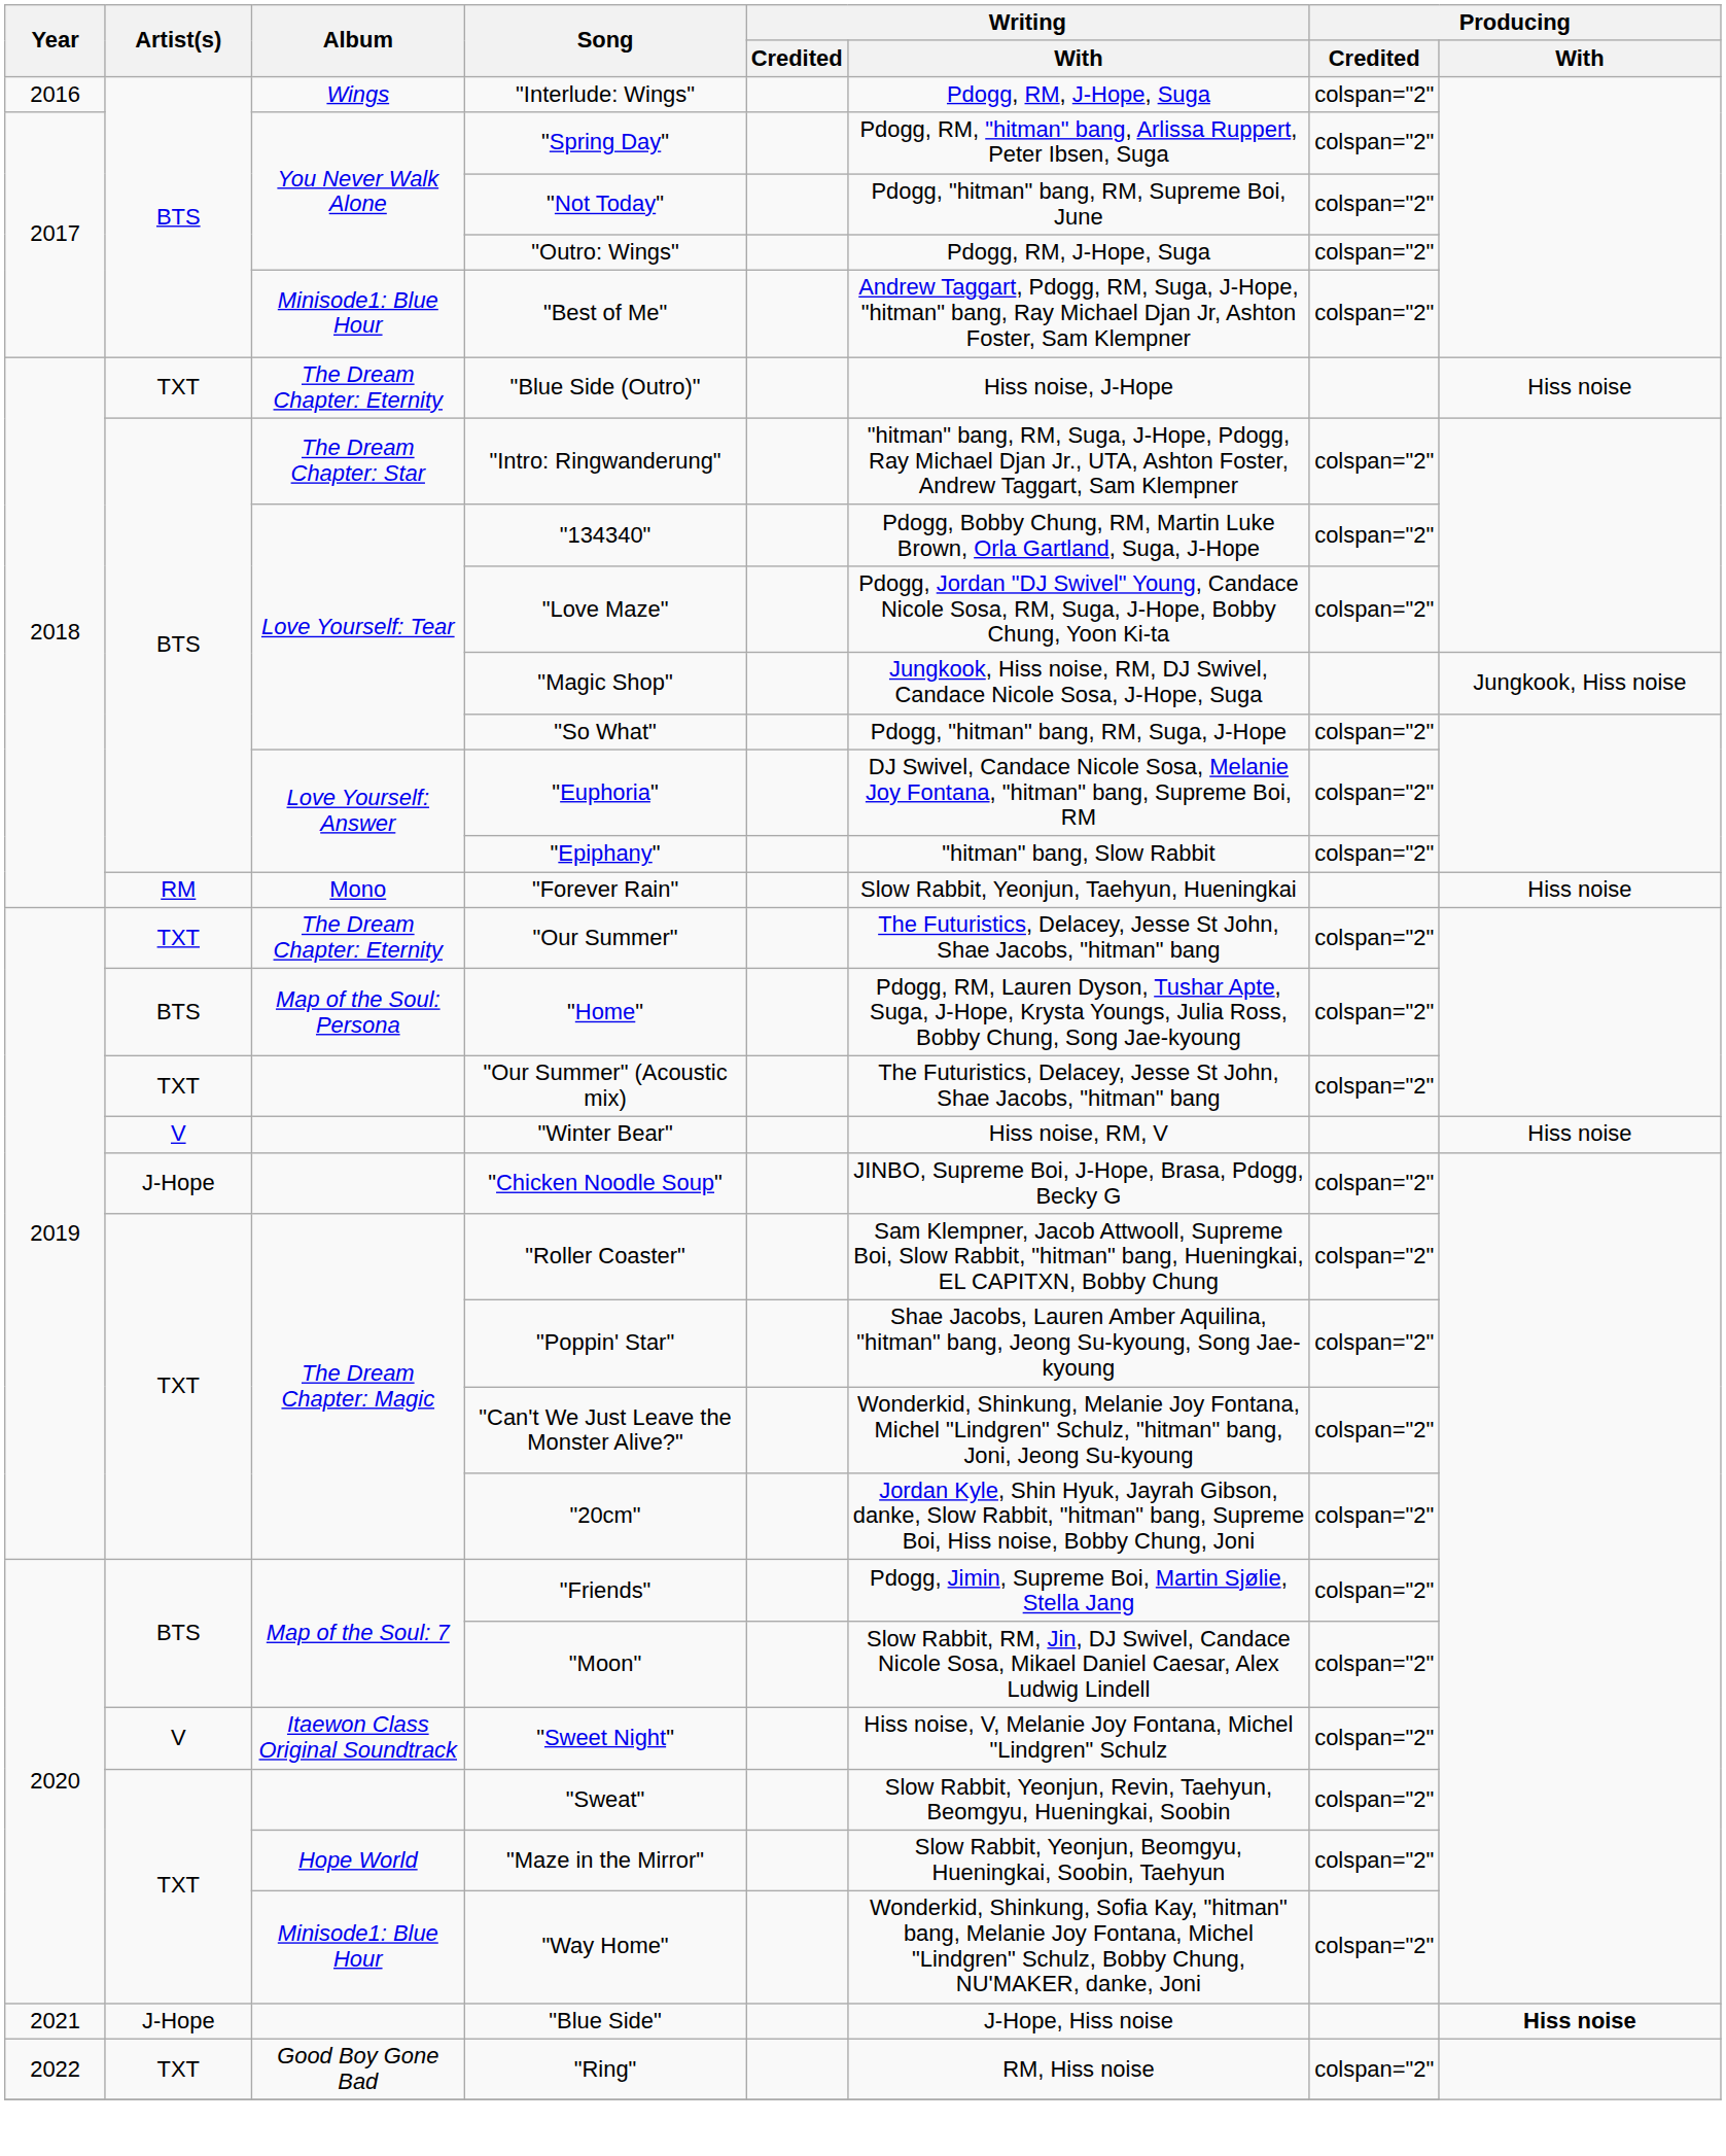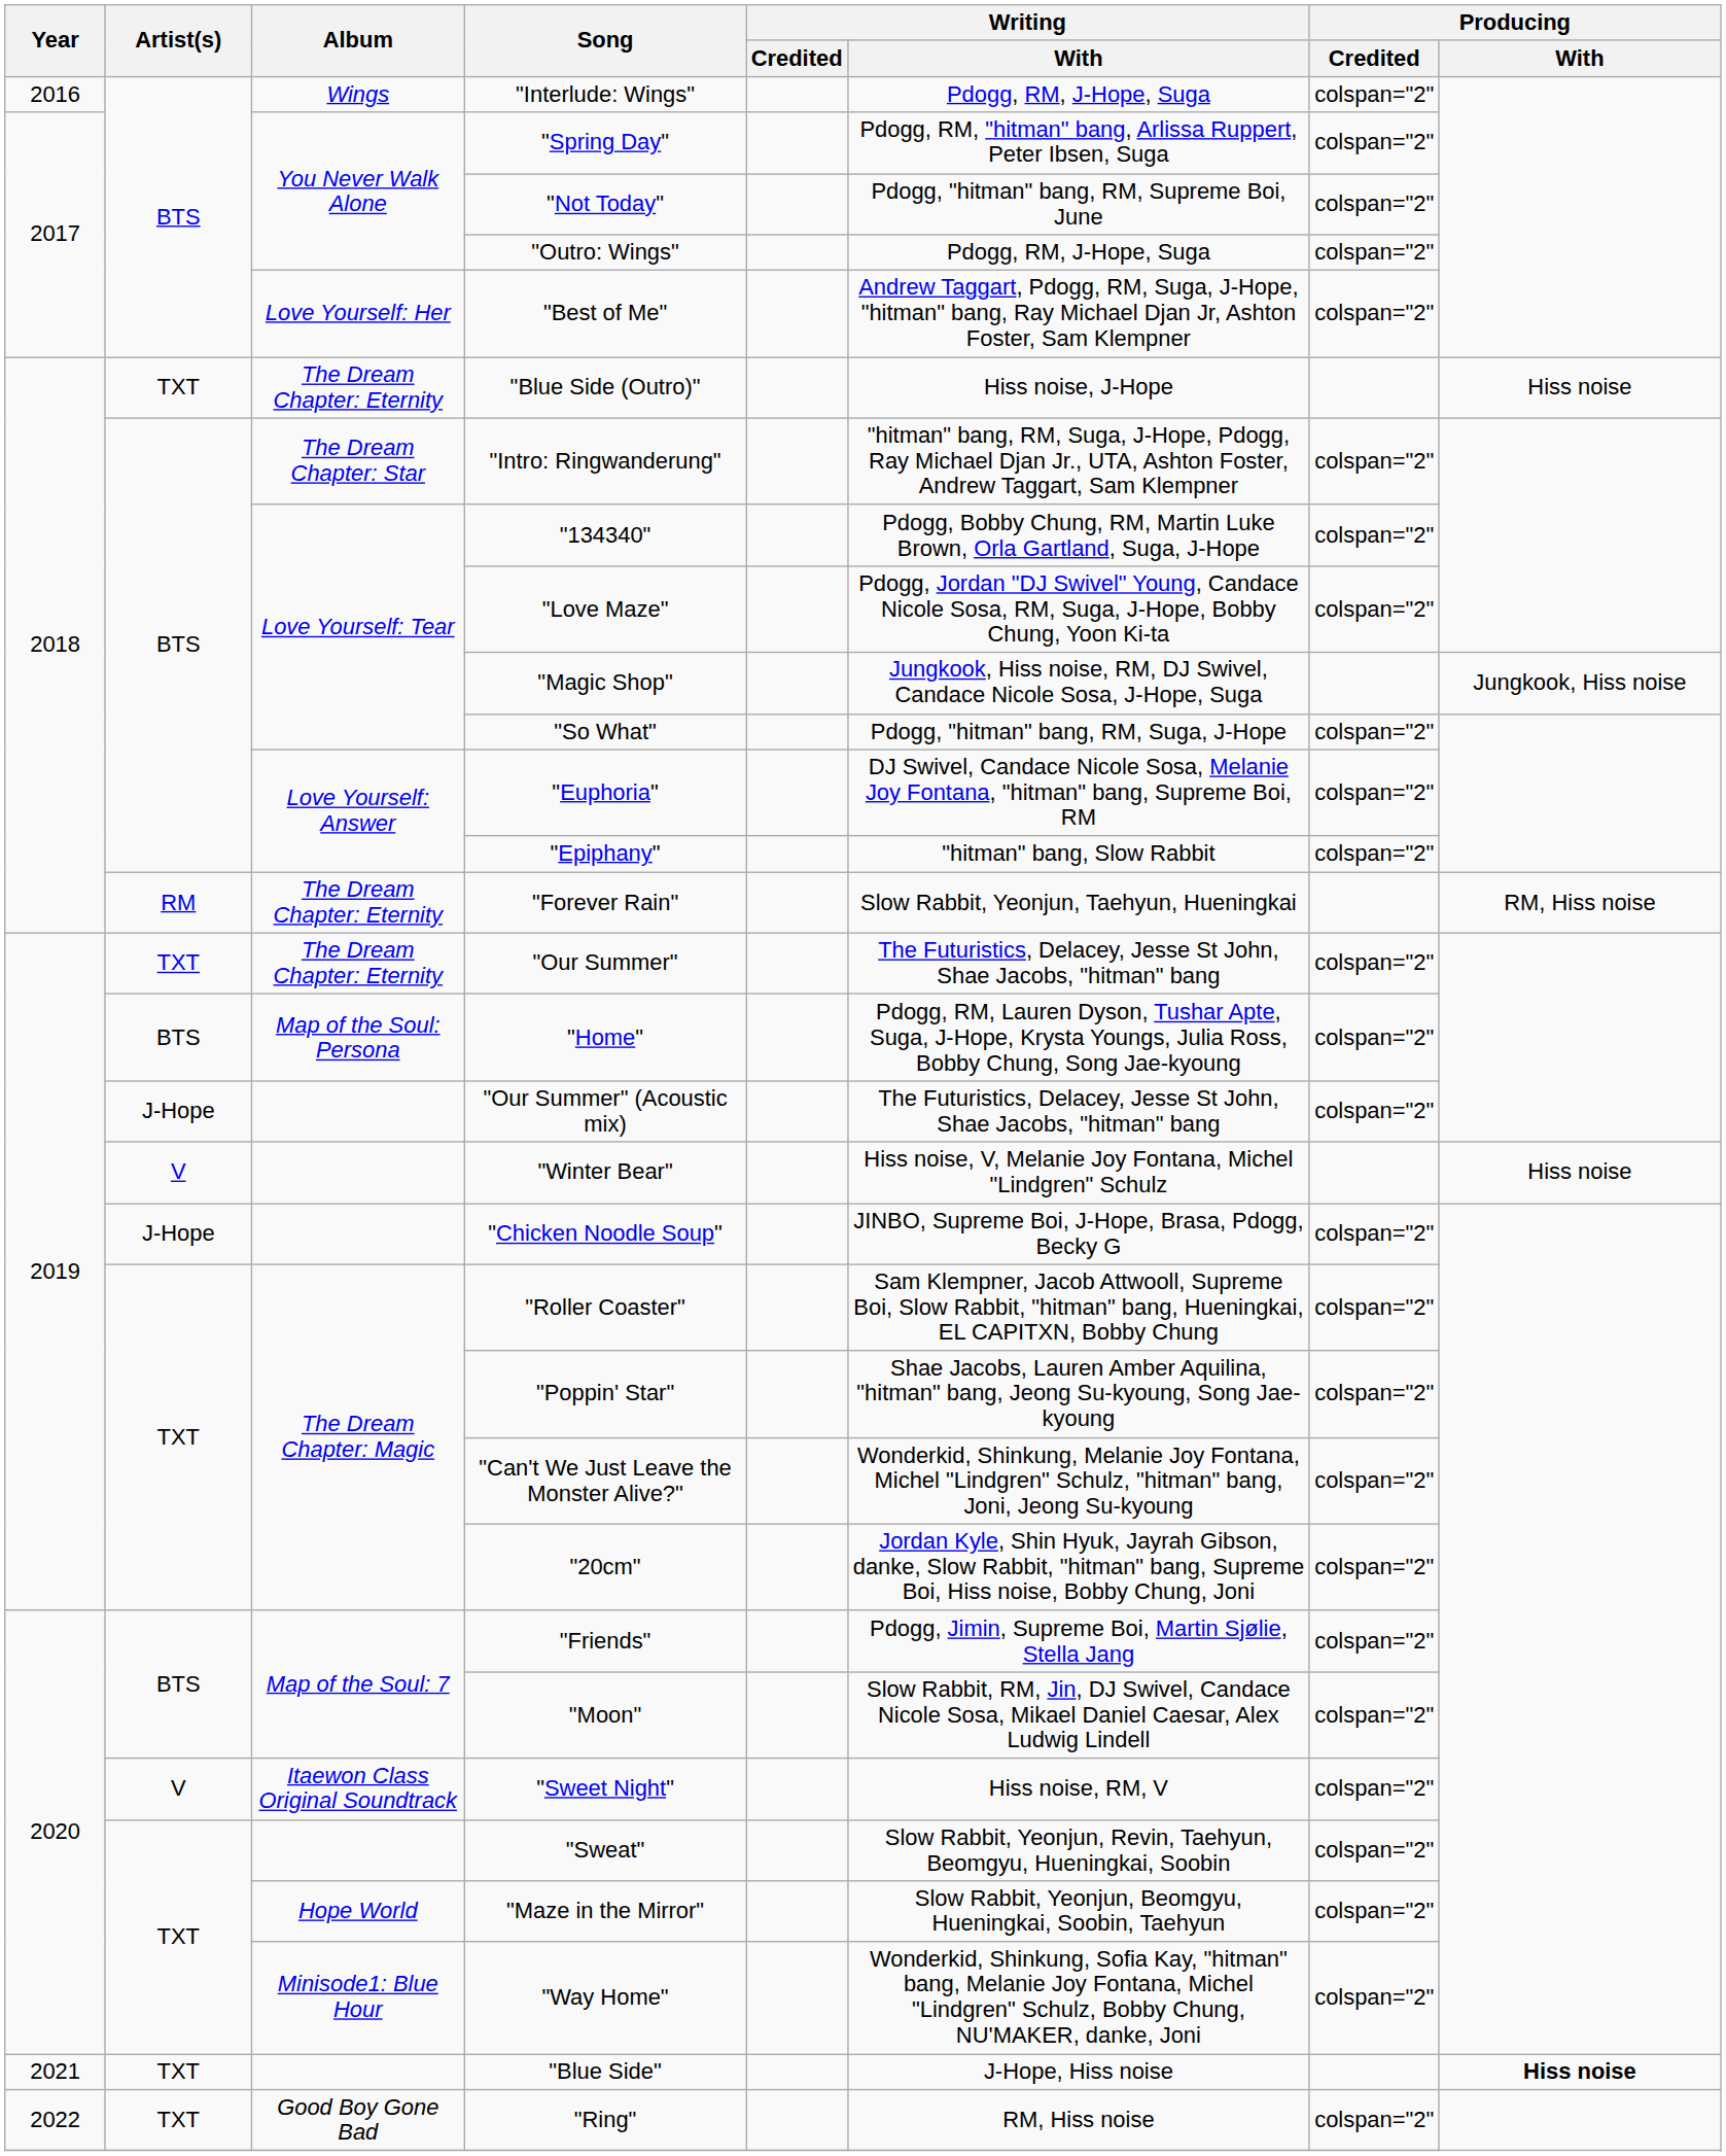"Best of Me" | Album: Minisode1: Blue Hour -> Love Yourself: Her
"Forever Rain" | Album: Mono -> The Dream Chapter: Eternity
"Forever Rain" | Producing / With: Hiss noise -> RM, Hiss noise
"Our Summer" (Acoustic mix) | Artist(s): TXT -> J-Hope
"Winter Bear" | Writing / With: Hiss noise, RM, V -> Hiss noise, V, Melanie Joy Fontana, Michel "Lindgren" Schulz
"Sweet Night" | Writing / With: Hiss noise, V, Melanie Joy Fontana, Michel "Lindgren" Schulz -> Hiss noise, RM, V
"Blue Side" | Artist(s): J-Hope -> TXT
